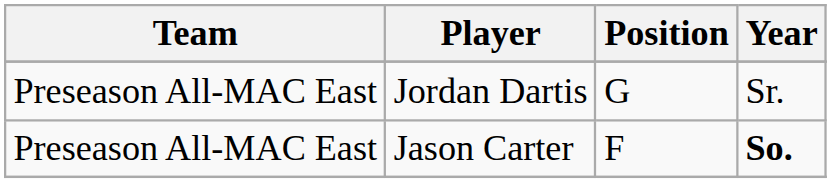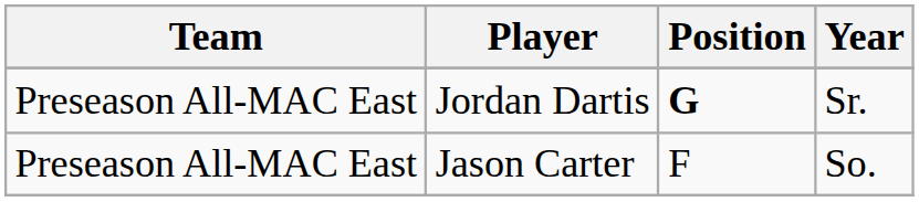row 2 | Position: normal -> bold
row 3 | Year: bold -> normal
